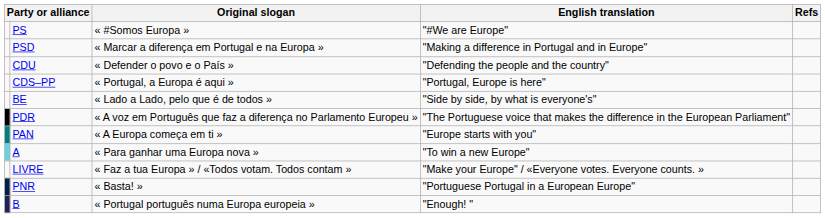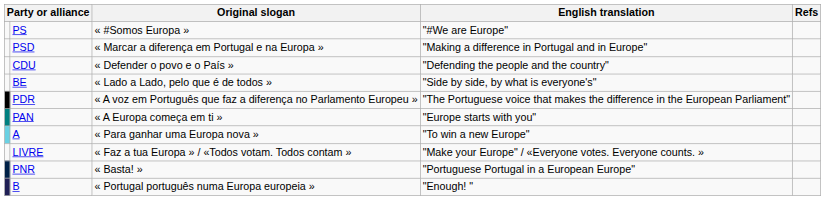- row: CDS–PP | « Portugal, a Europa é aqui » | "Portugal, Europe is here"
